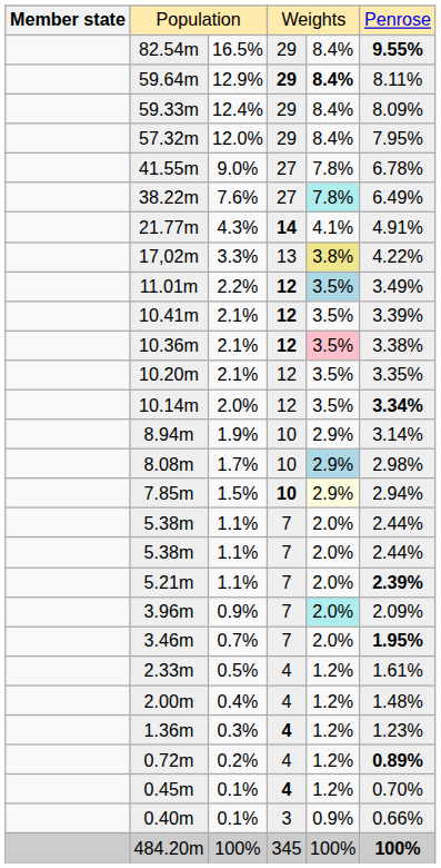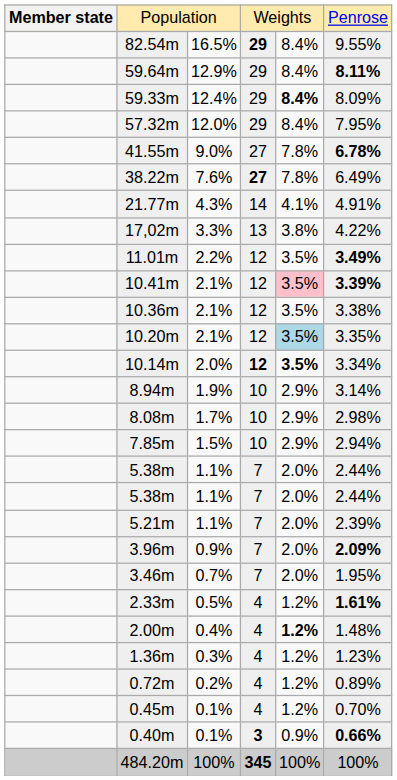82.54m | column 4: normal -> bold
82.54m | column 6: bold -> normal
59.64m | column 4: bold -> normal
59.64m | column 5: bold -> normal
59.64m | column 6: normal -> bold
59.33m | column 5: normal -> bold
41.55m | column 6: normal -> bold
38.22m | column 4: normal -> bold
38.22m | column 5: paleturquoise background -> no background
21.77m | column 4: bold -> normal
17,02m | column 5: khaki background -> no background
11.01m | column 4: bold -> normal
11.01m | column 5: lightblue background -> no background
11.01m | column 6: normal -> bold
10.41m | column 4: bold -> normal
10.41m | column 5: no background -> pink background
10.41m | column 6: normal -> bold
10.36m | column 4: bold -> normal
10.36m | column 5: pink background -> no background
10.20m | column 5: no background -> lightblue background
10.14m | column 4: normal -> bold
10.14m | column 5: normal -> bold
10.14m | column 6: bold -> normal
8.08m | column 5: lightblue background -> no background
7.85m | column 4: bold -> normal
7.85m | column 5: lightyellow background -> no background
5.21m | column 6: bold -> normal
3.96m | column 5: paleturquoise background -> no background
3.96m | column 6: normal -> bold
3.46m | column 6: bold -> normal
2.33m | column 6: normal -> bold
2.00m | column 5: normal -> bold
1.36m | column 4: bold -> normal
0.72m | column 6: bold -> normal
0.45m | column 4: bold -> normal
0.40m | column 4: normal -> bold
0.40m | column 6: normal -> bold
484.20m | column 4: normal -> bold
484.20m | column 6: bold -> normal
